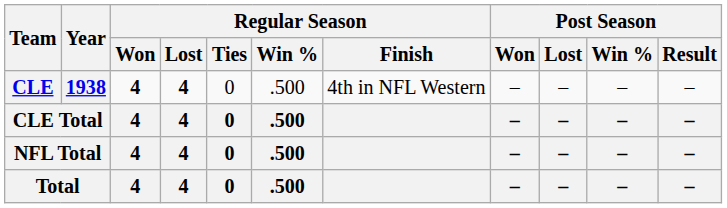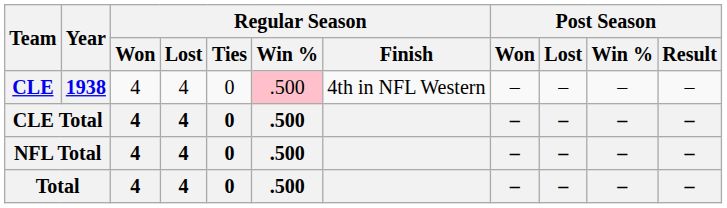CLE | Regular Season / Won: bold -> normal
CLE | Regular Season / Lost: bold -> normal
CLE | Regular Season / Win %: no background -> pink background
